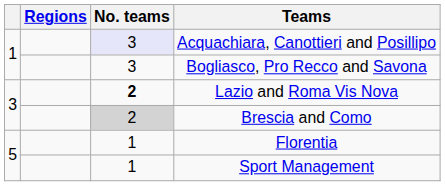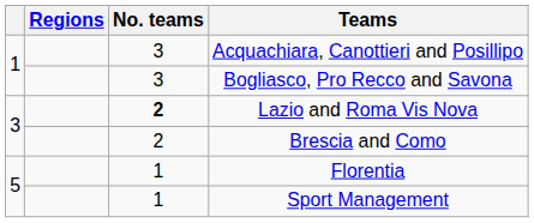Acquachiara, Canottieri and Posillipo | No. teams: lavender background -> no background
Brescia and Como | No. teams: lightgrey background -> no background
